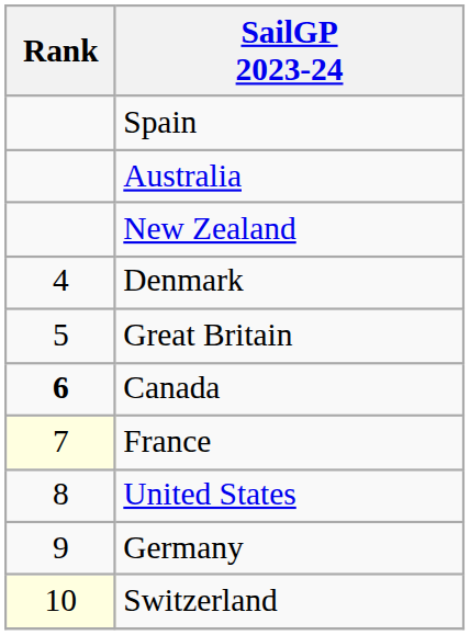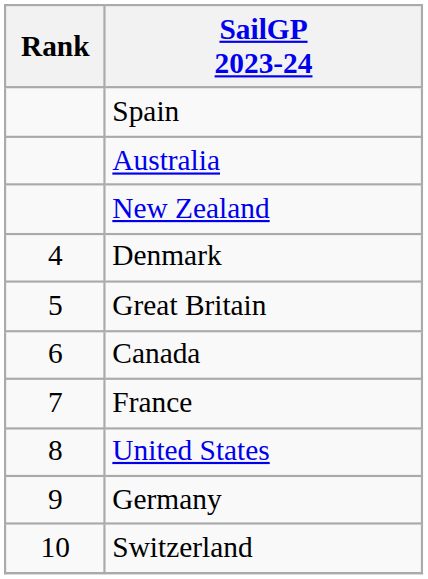Canada | Rank: bold -> normal
France | Rank: lightyellow background -> no background
Switzerland | Rank: lightyellow background -> no background
